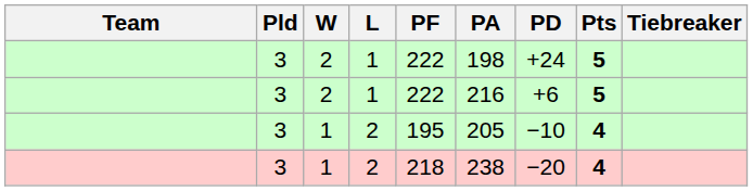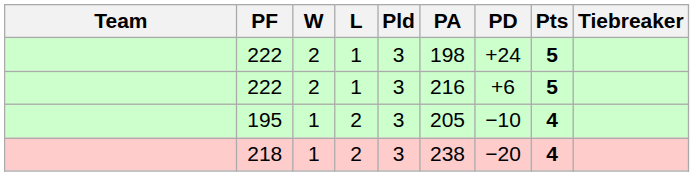columns swapped: Pld <-> PF
